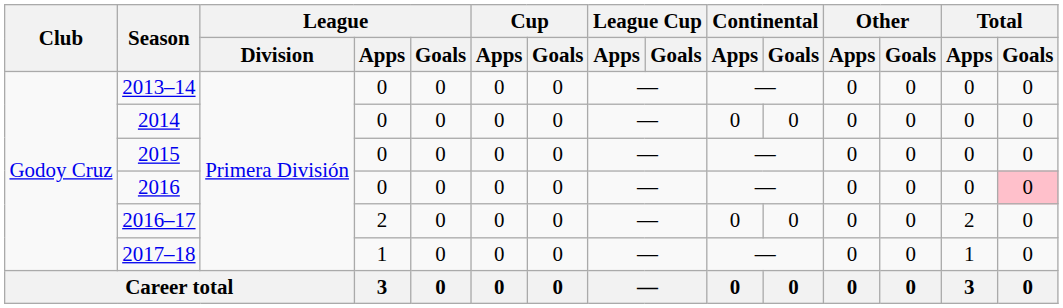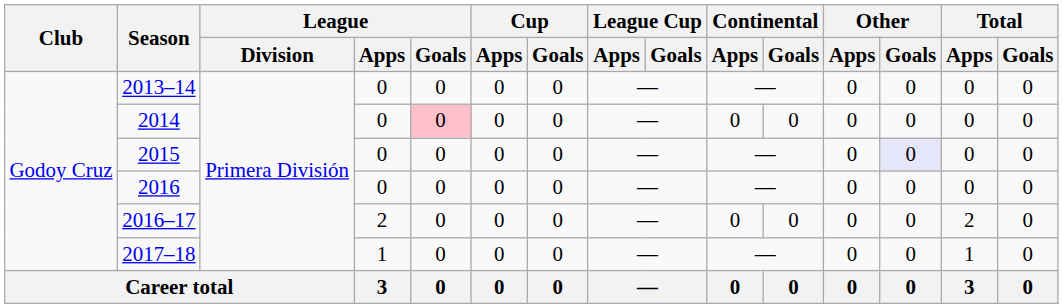2014 | League / Goals: no background -> pink background
2015 | Other / Goals: no background -> lavender background
2016 | Total / Goals: pink background -> no background
